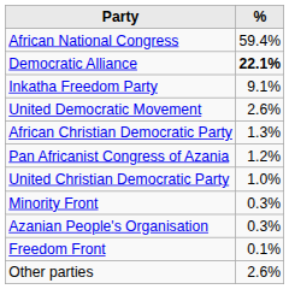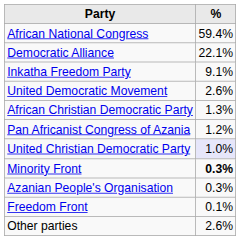Democratic Alliance | %: bold -> normal
United Christian Democratic Party | %: no background -> lavender background
Minority Front | %: normal -> bold
